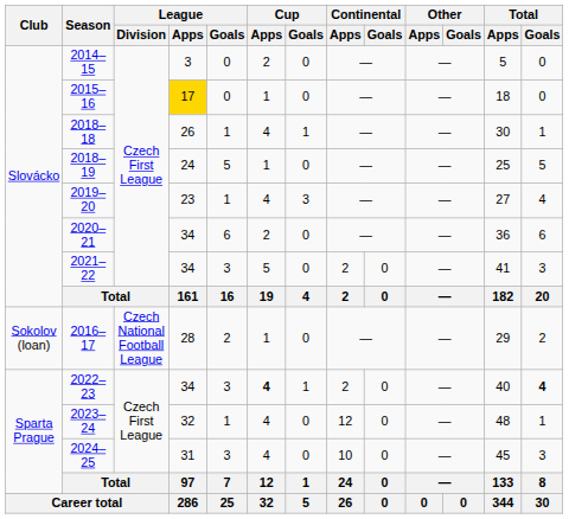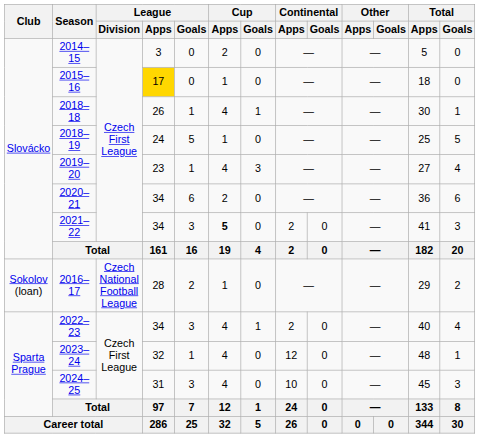2021–22 | Cup / Apps: normal -> bold
2022–23 | Cup / Apps: bold -> normal
2022–23 | Total / Goals: bold -> normal
